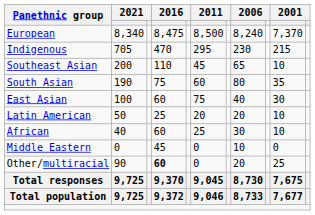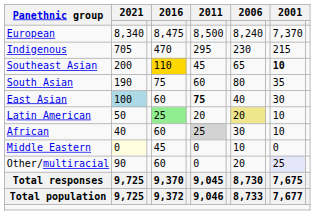Southeast Asian | column 4: no background -> gold background
Southeast Asian | column 10: normal -> bold
East Asian | column 2: no background -> lightblue background
East Asian | column 6: normal -> bold
Latin American | column 4: no background -> lightgreen background
Latin American | column 8: no background -> khaki background
African | column 6: no background -> lightgrey background
Middle Eastern | column 2: no background -> lightyellow background
Other/multiracial | column 4: bold -> normal
Other/multiracial | column 10: no background -> lavender background
